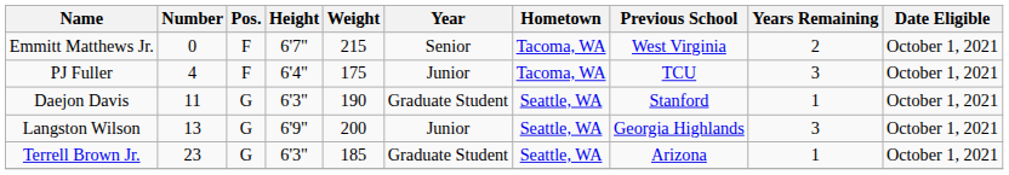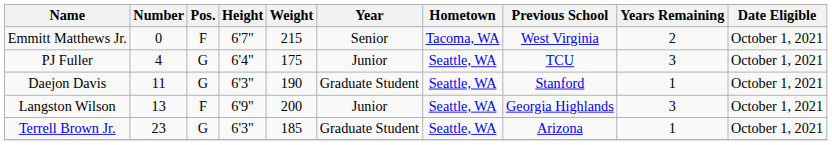PJ Fuller | Pos.: F -> G
PJ Fuller | Hometown: Tacoma, WA -> Seattle, WA
Langston Wilson | Pos.: G -> F
